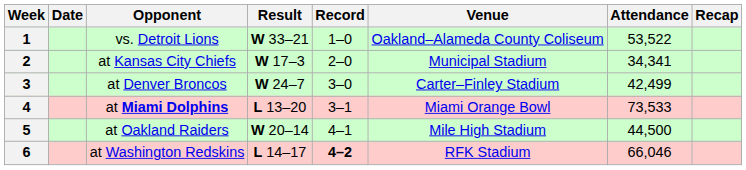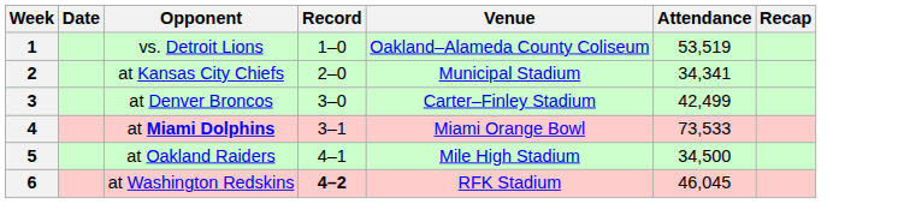- column: Result | W 33–21 | W 17–3 | W 24–7 | L 13–20 | W 20–14 | L 14–17
1 | Attendance: 53,522 -> 53,519
5 | Attendance: 44,500 -> 34,500
6 | Attendance: 66,046 -> 46,045
